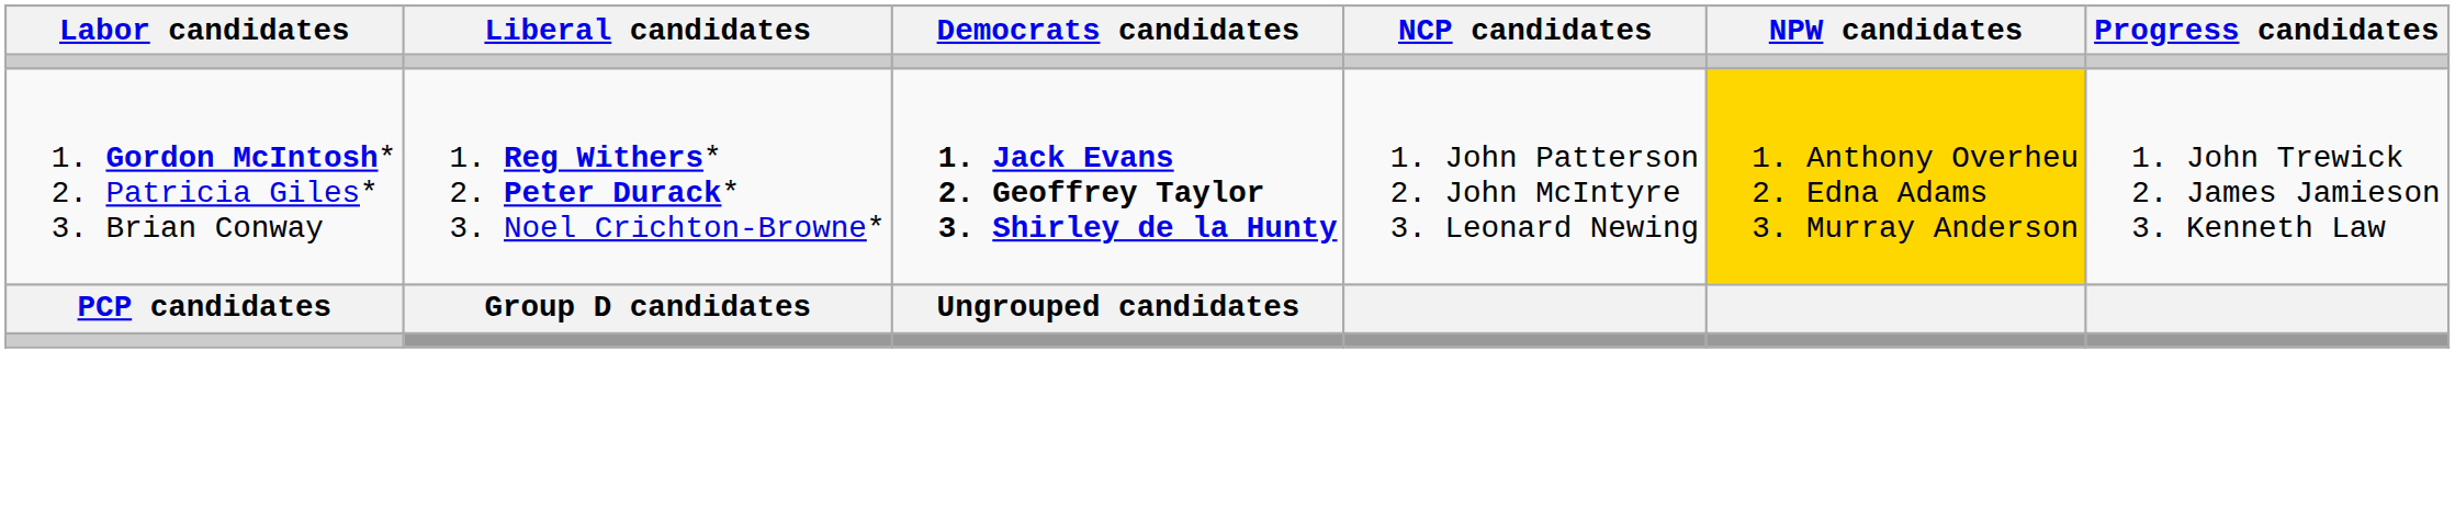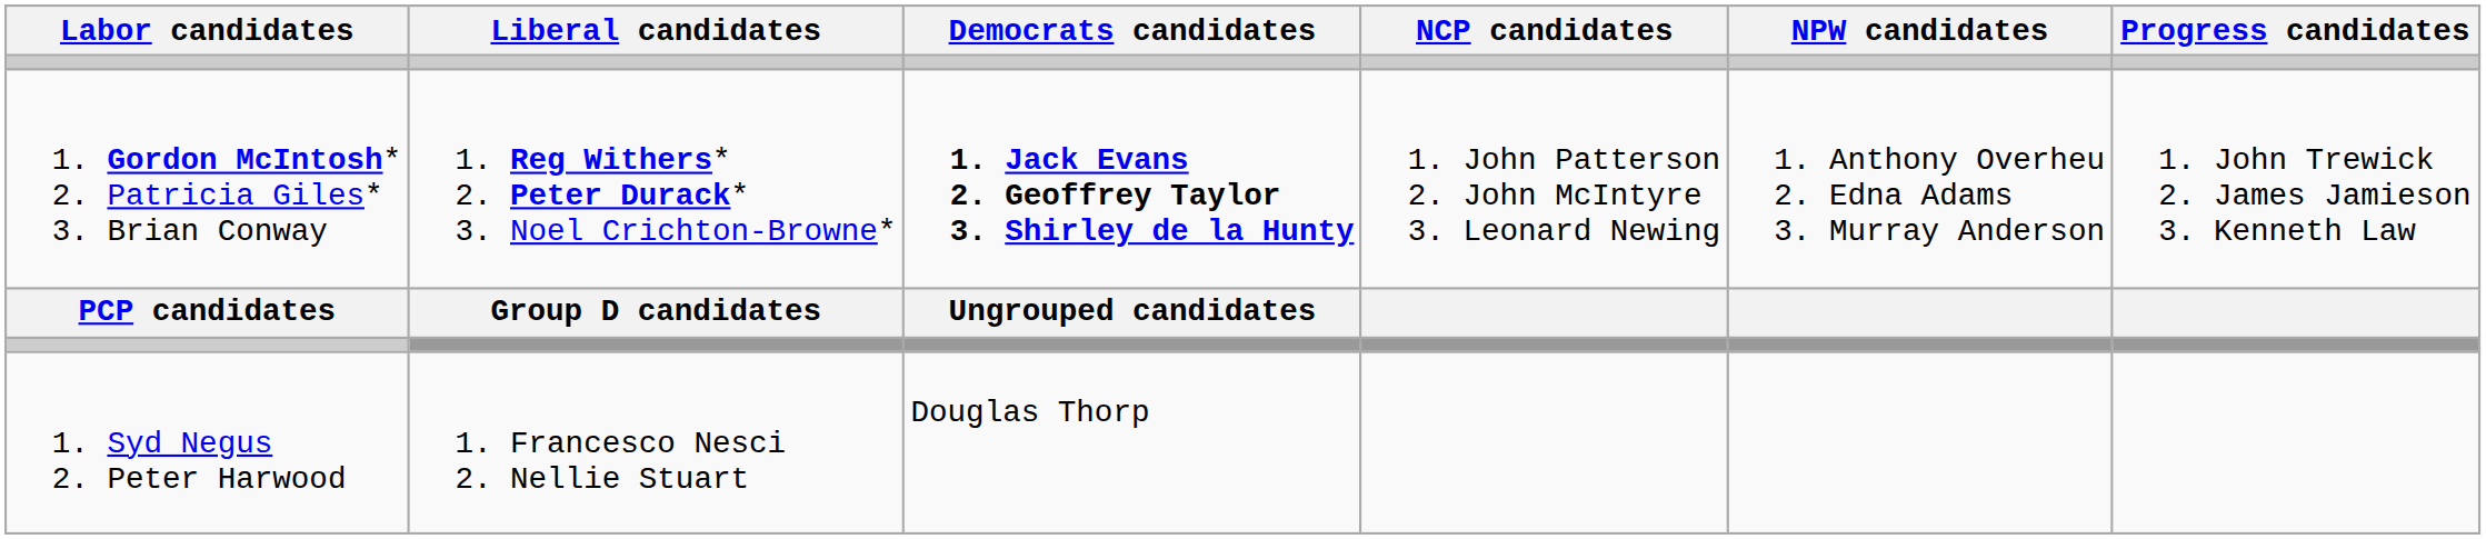Gordon McIntosh* Patricia Giles* Brian Conway | NPW candidates: gold background -> no background
+ row: Syd Negus Peter Harwood | Francesco Nesci Nellie Stuart | Douglas Thorp
